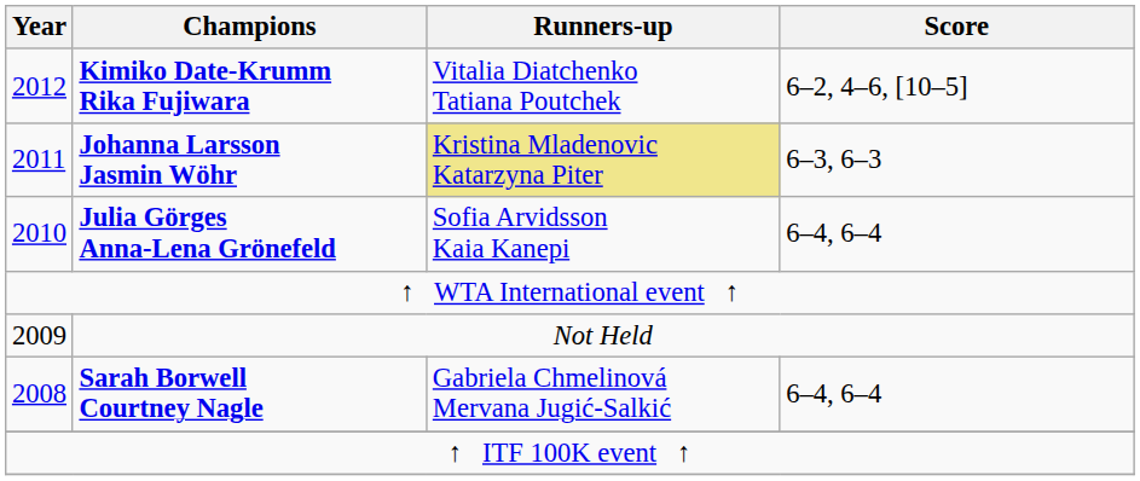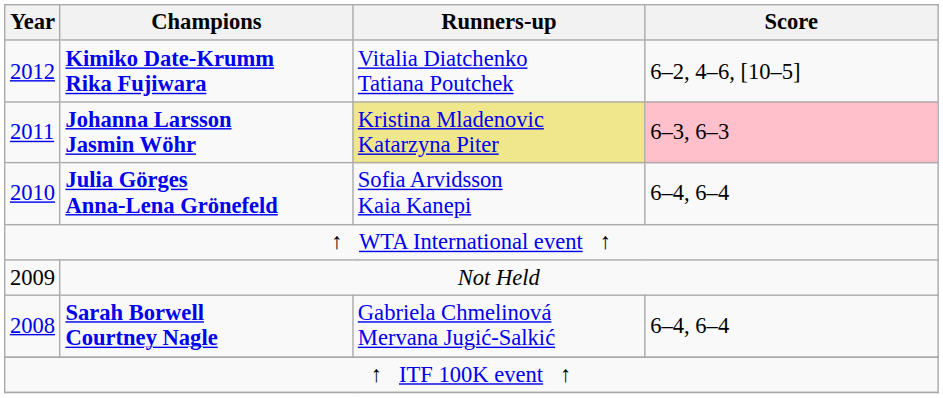Johanna Larsson Jasmin Wöhr | Score: no background -> pink background
